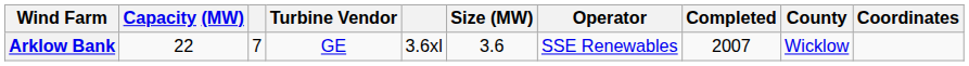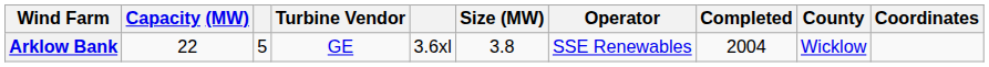Arklow Bank | column 3: 7 -> 5
Arklow Bank | Size (MW): 3.6 -> 3.8
Arklow Bank | Completed: 2007 -> 2004
